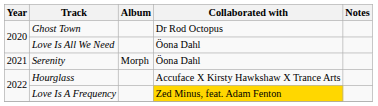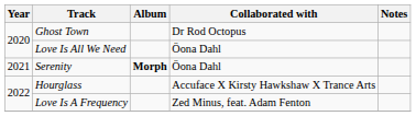Serenity | Album: normal -> bold
Love Is A Frequency | Collaborated with: gold background -> no background
